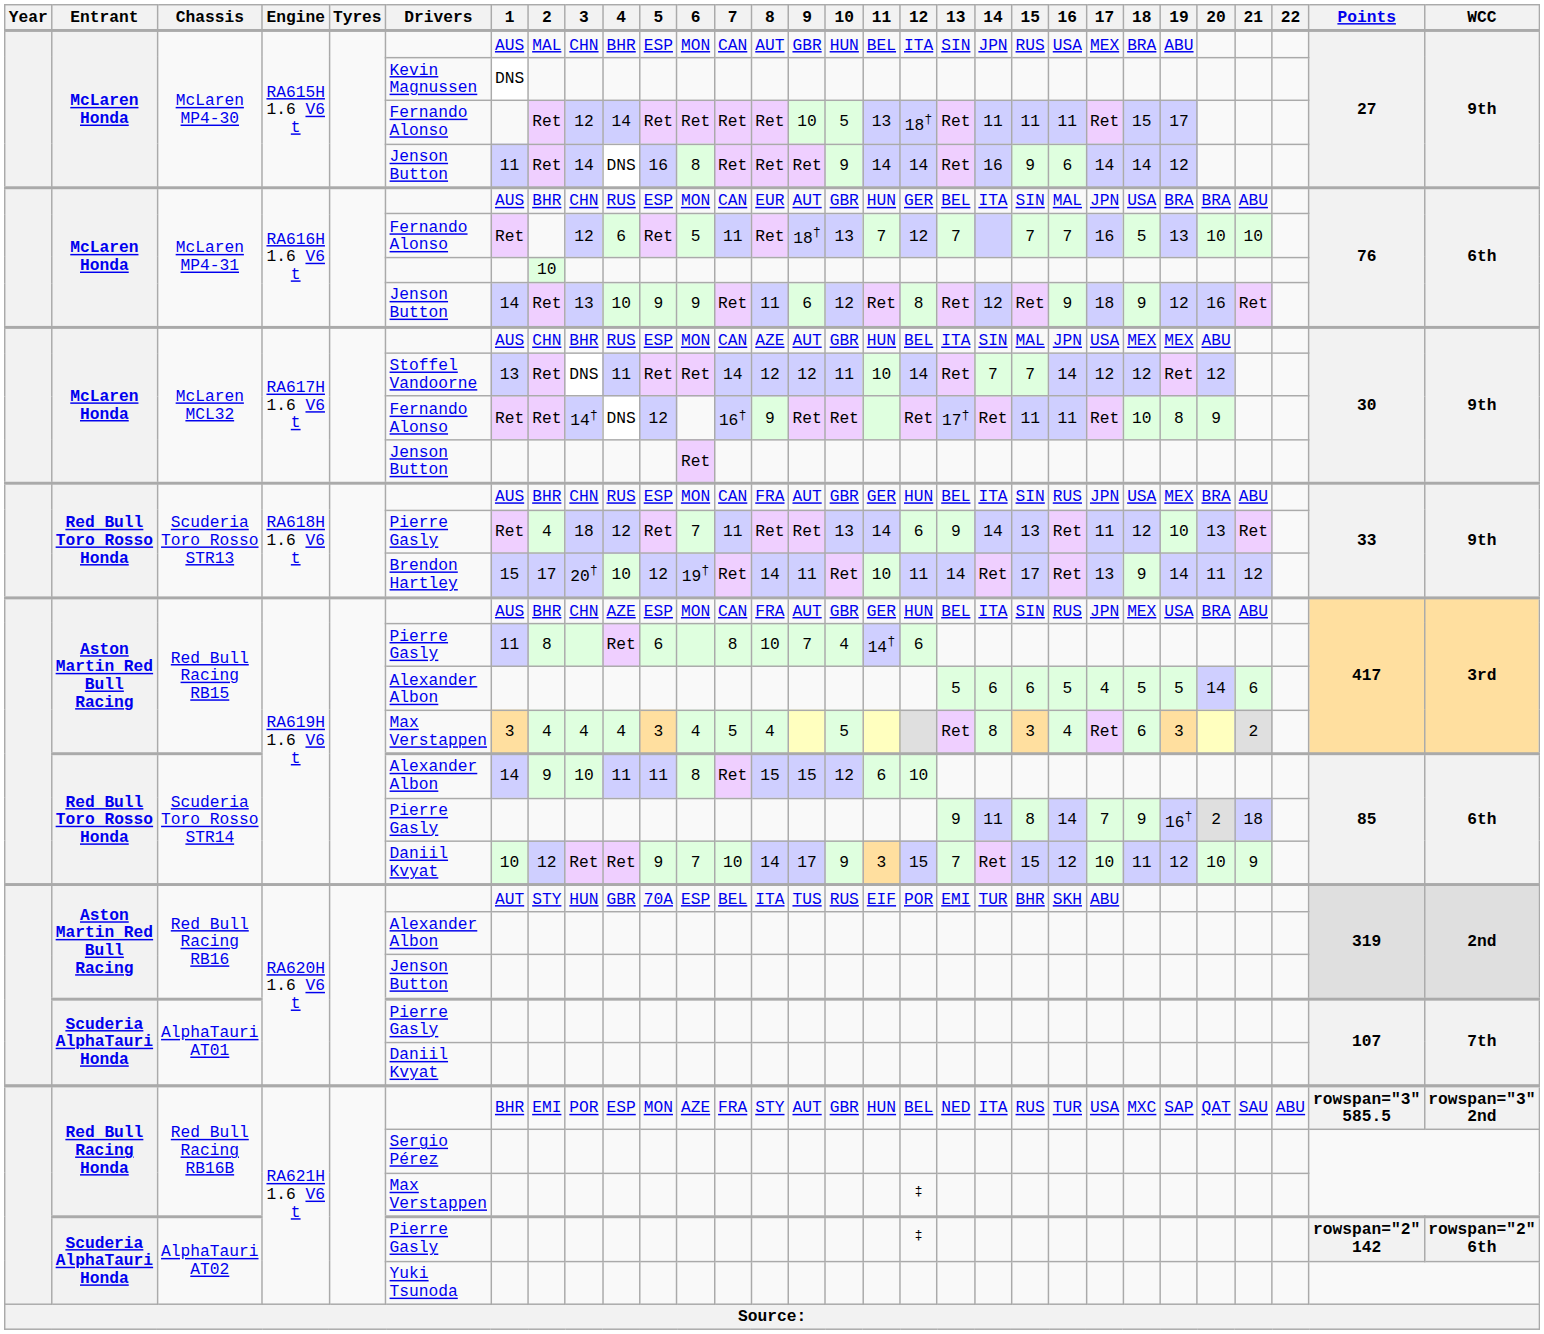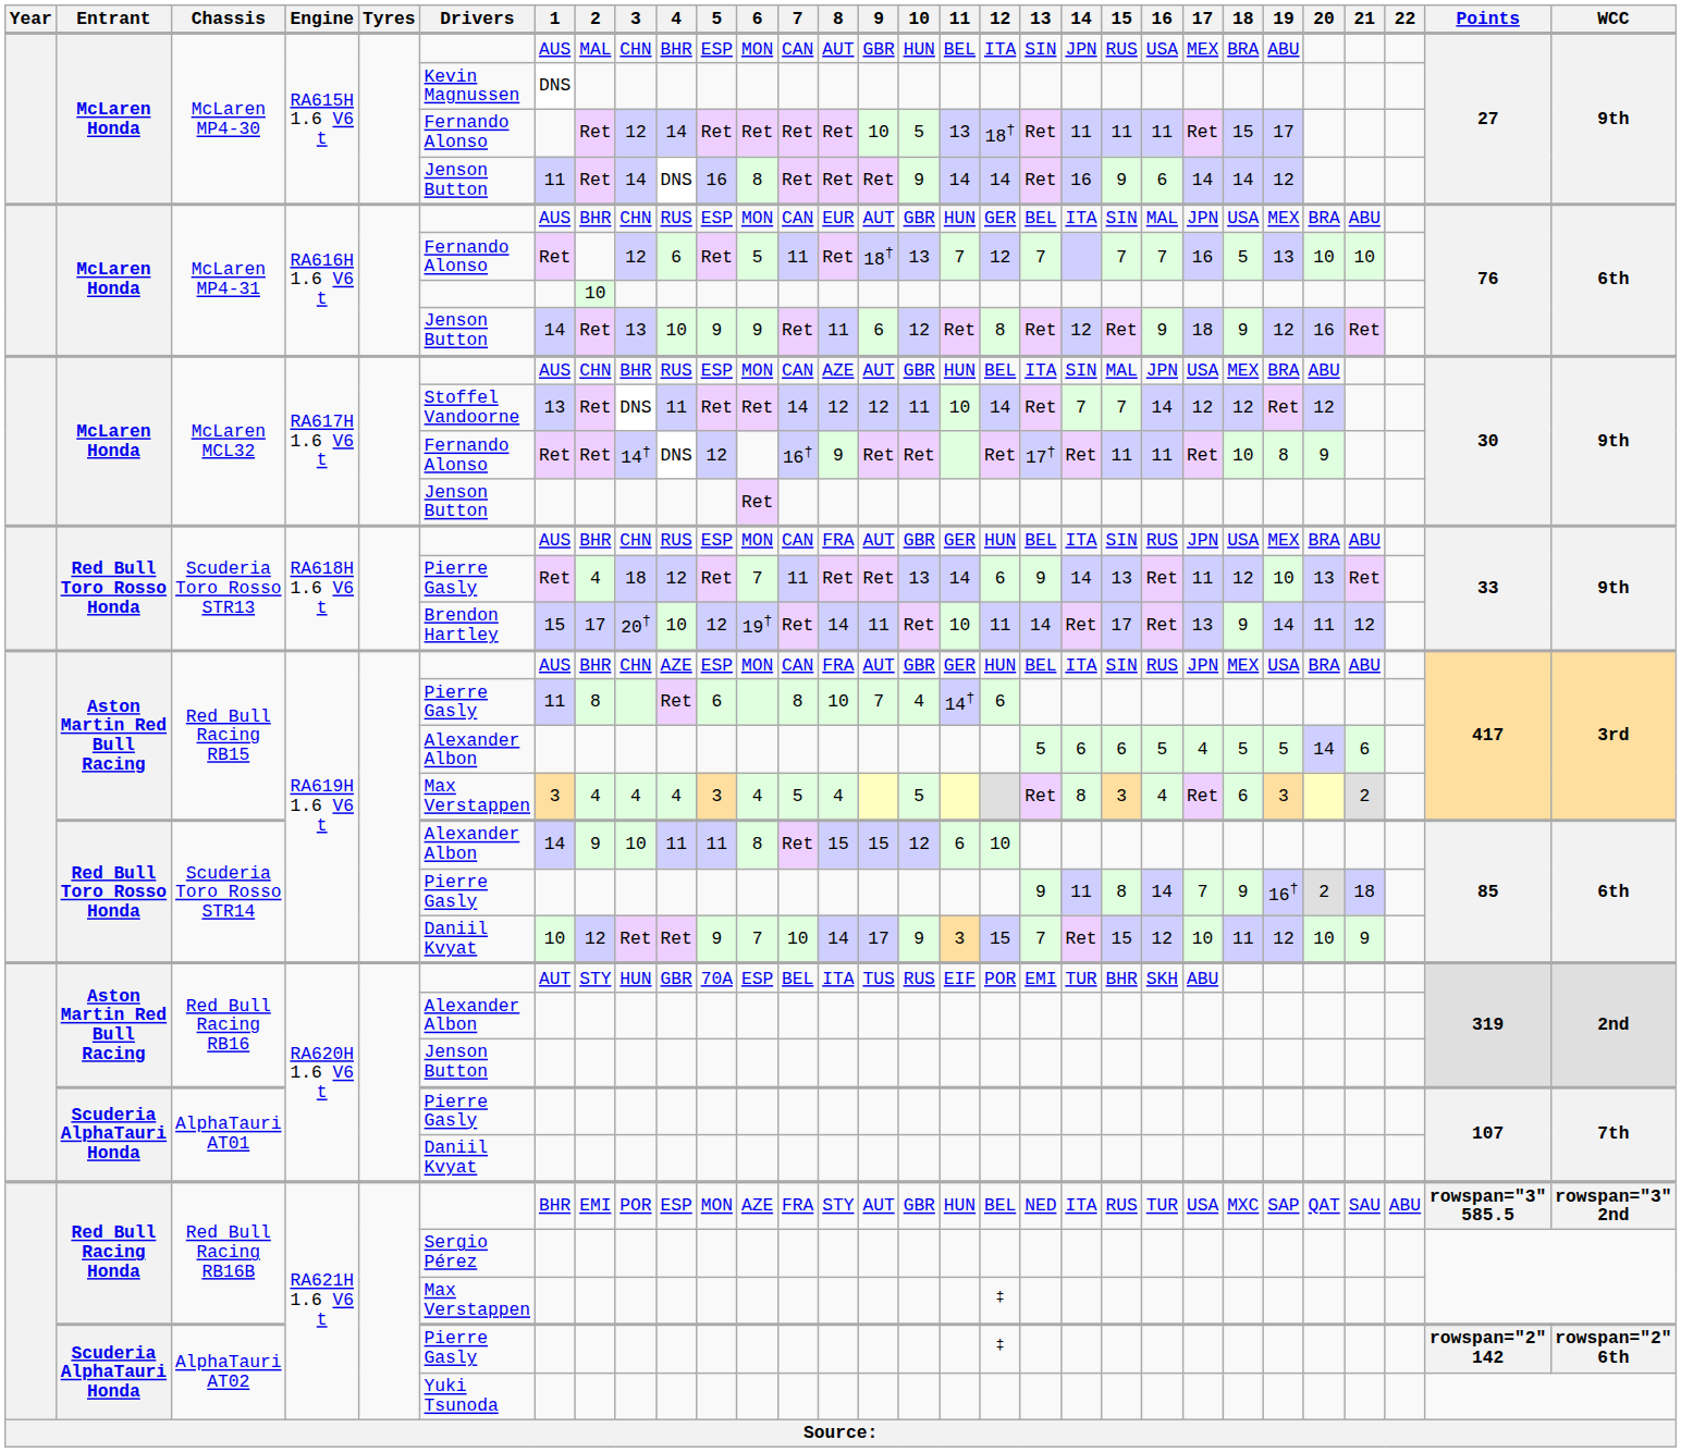row 6 | 19: BRA -> MEX
row 10 | 19: MEX -> BRA
